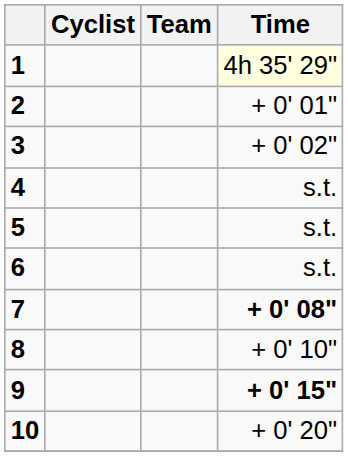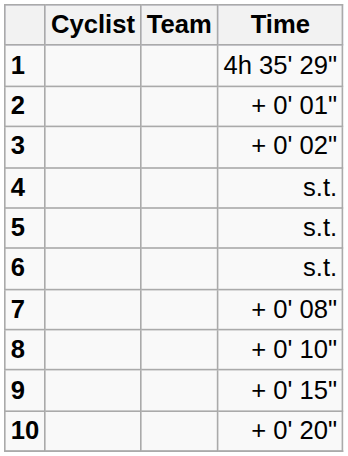1 | Time: lightyellow background -> no background
7 | Time: bold -> normal
9 | Time: bold -> normal
